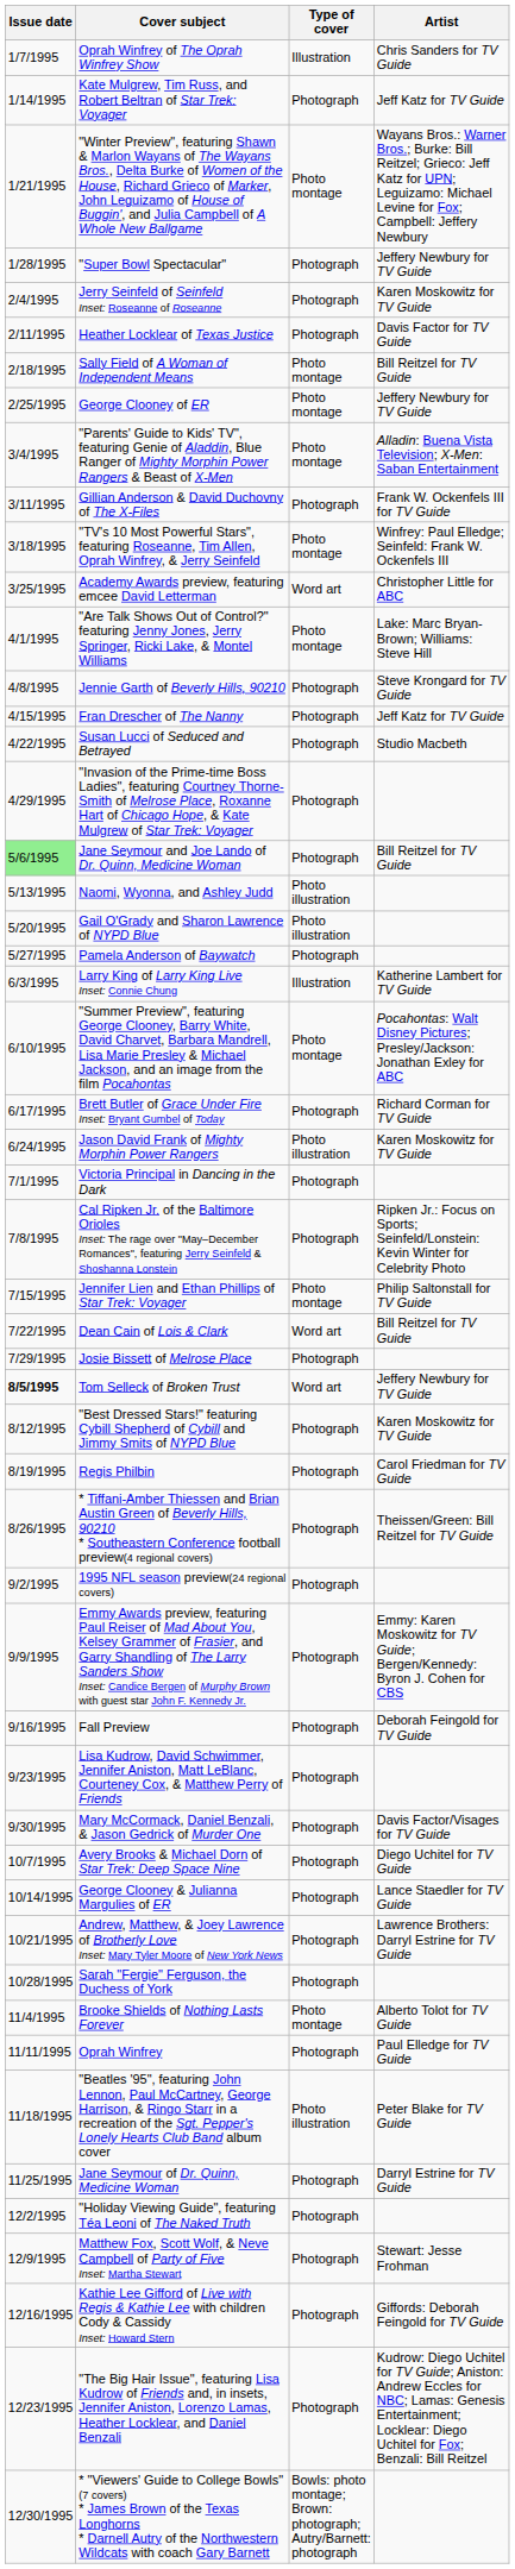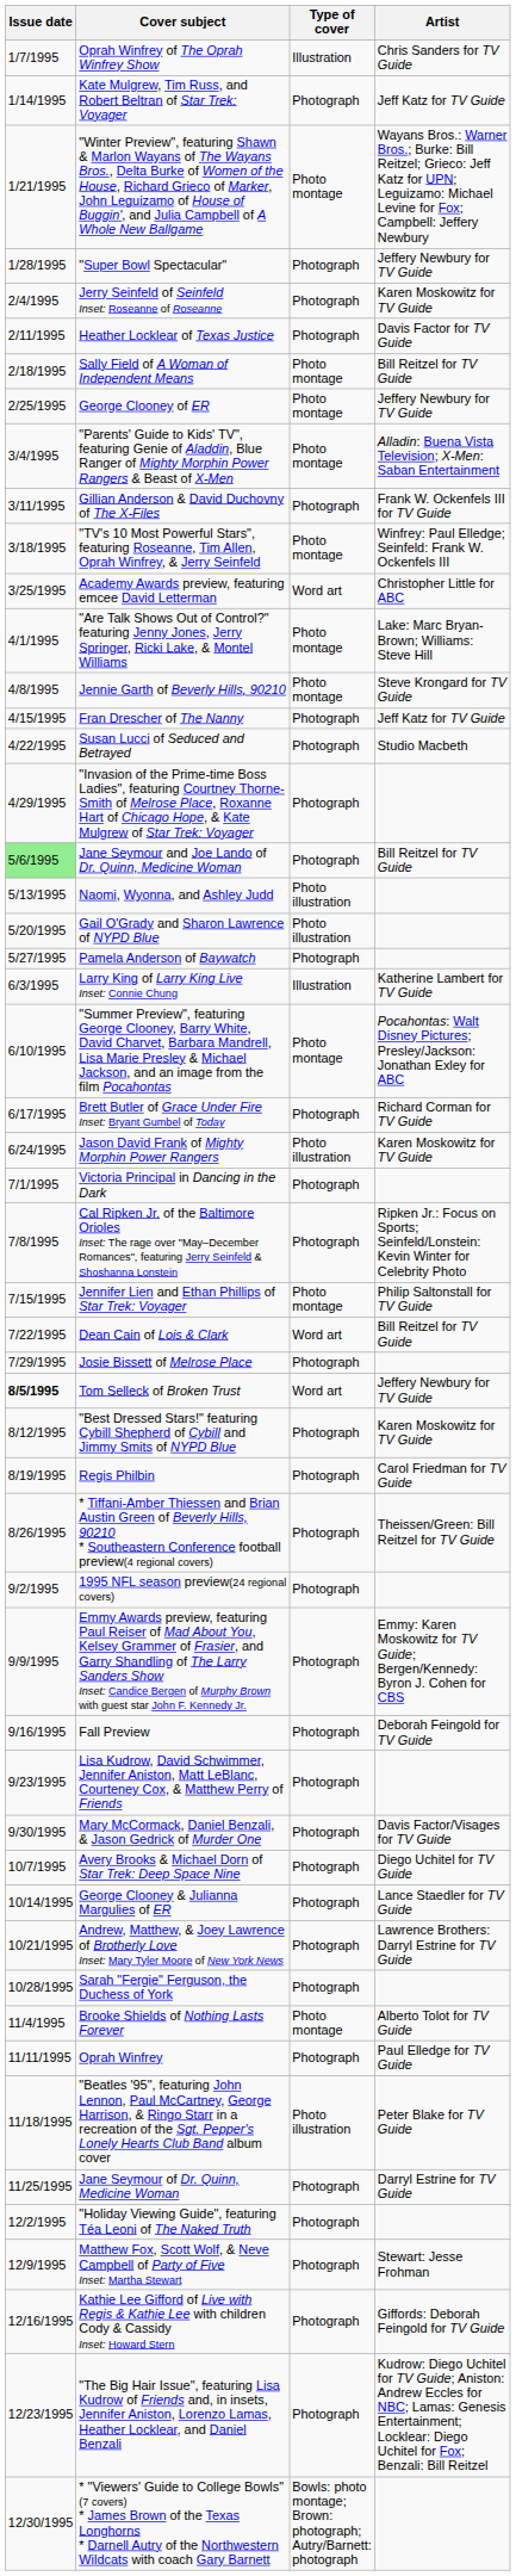Jennie Garth of Beverly Hills, 90210 | Type of cover: Photograph -> Photo montage
